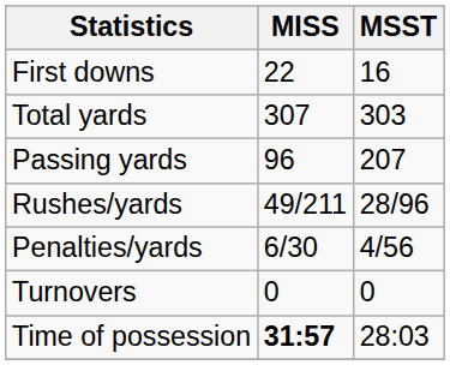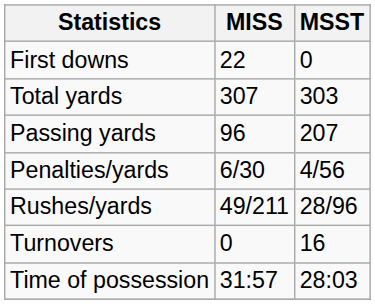First downs | MSST: 16 -> 0
rows swapped: Rushes/yards <-> Penalties/yards
Turnovers | MSST: 0 -> 16
Time of possession | MISS: bold -> normal
